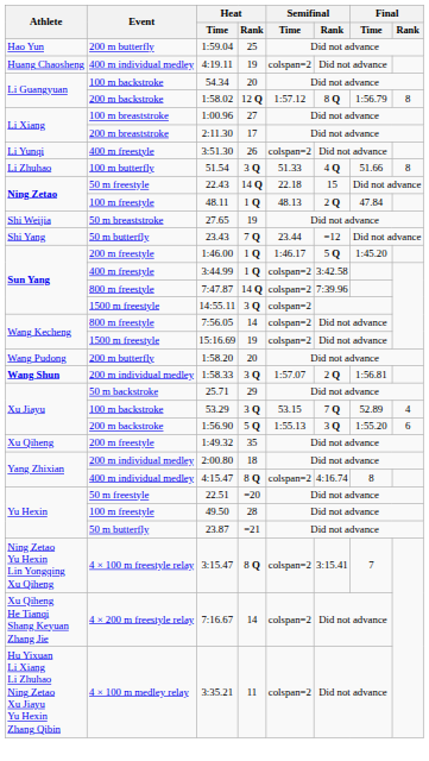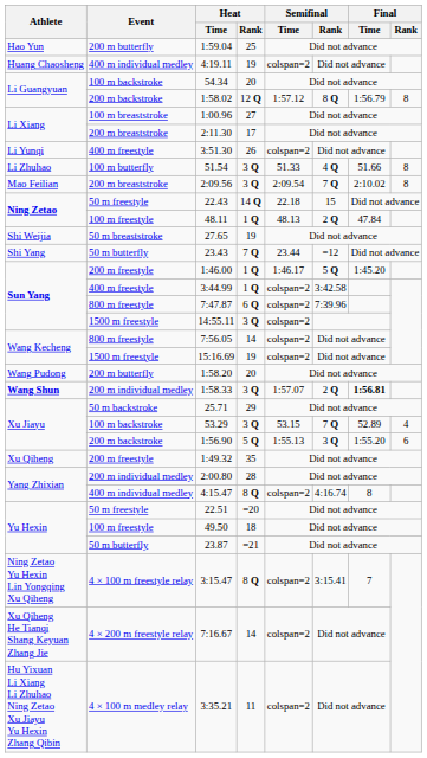+ row: Mao Feilian | 200 m breaststroke | 2:09.56 | 3 Q | 2:09.54 | 7 Q | 2:10.02 | 8
7:47.87 | Heat / Rank: 14 Q -> 6 Q
1:58.33 | Final / Time: normal -> bold
2:00.80 | Heat / Rank: 18 -> 28
49.50 | Heat / Rank: 28 -> 18
